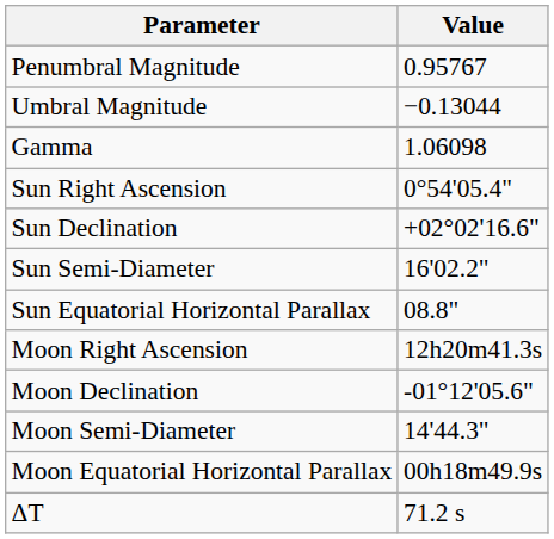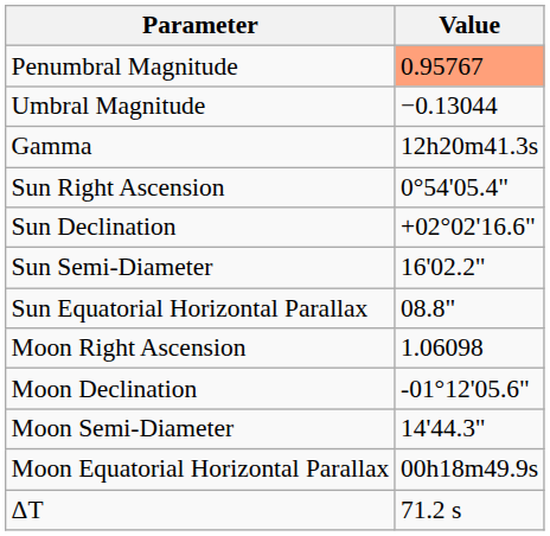Penumbral Magnitude | Value: no background -> lightsalmon background
Gamma | Value: 1.06098 -> 12h20m41.3s
Moon Right Ascension | Value: 12h20m41.3s -> 1.06098
